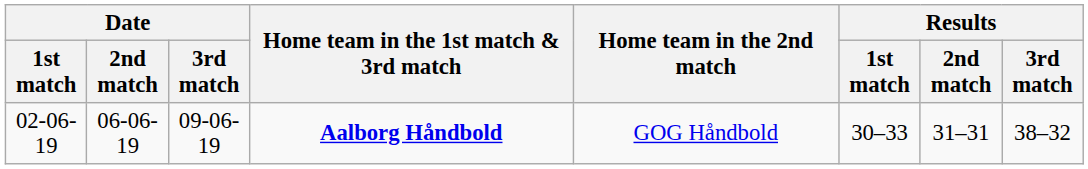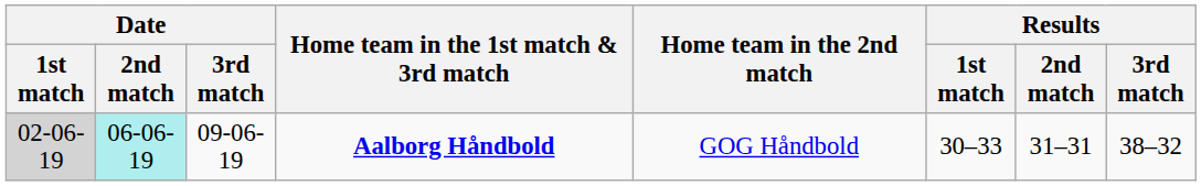Aalborg Håndbold | Date / 1st match: no background -> lightgrey background
Aalborg Håndbold | Date / 2nd match: no background -> paleturquoise background
